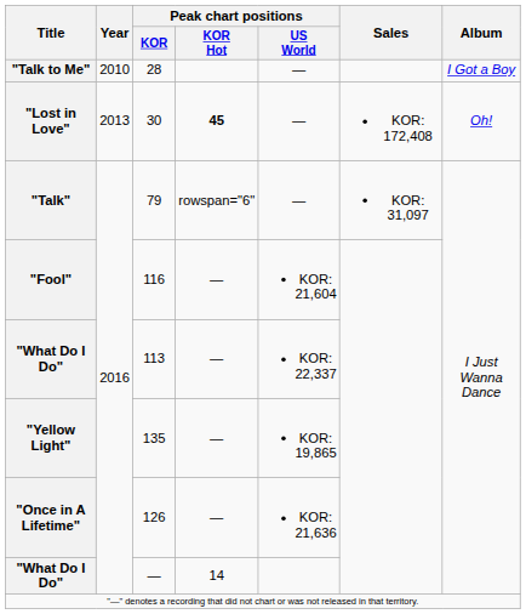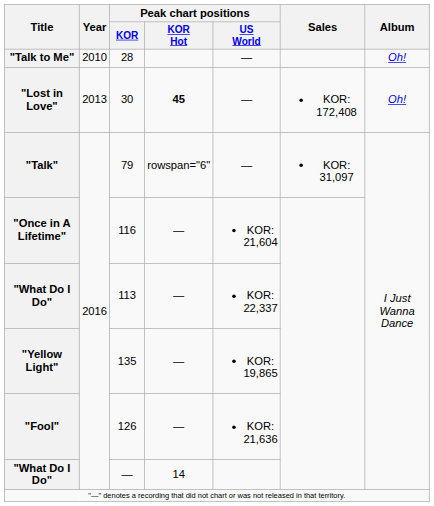28 | Album: I Got a Boy -> Oh!
116 | Title: "Fool" -> "Once in A Lifetime"
126 | Title: "Once in A Lifetime" -> "Fool"
